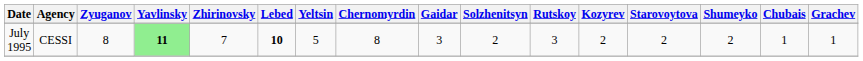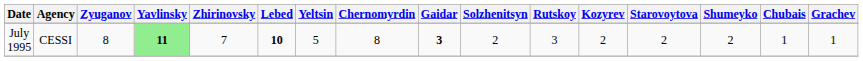July 1995 | Gaidar: normal -> bold
